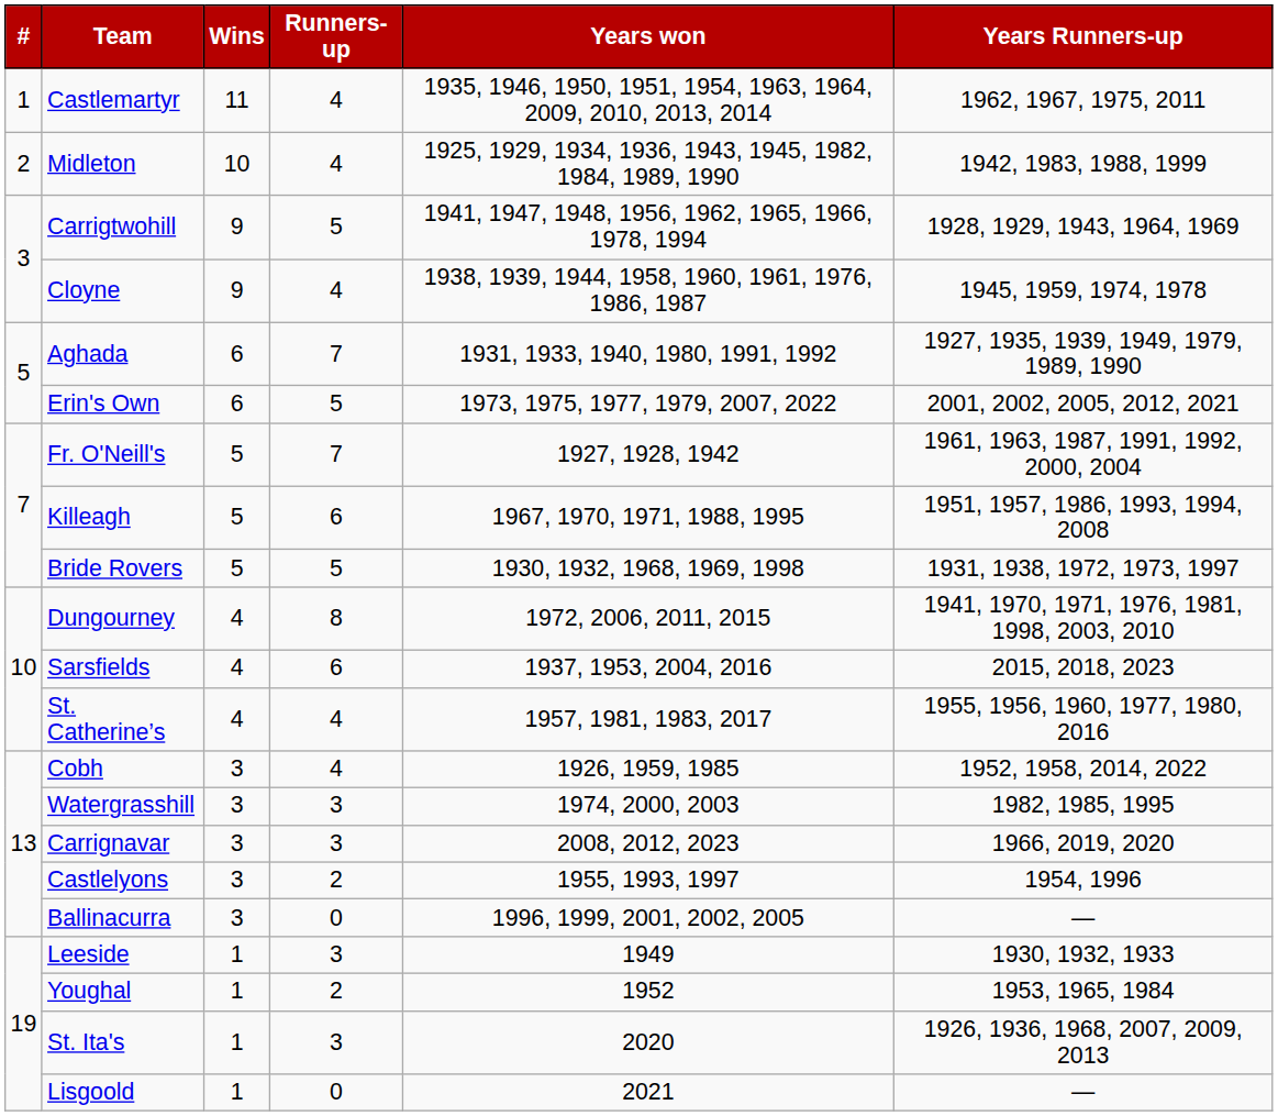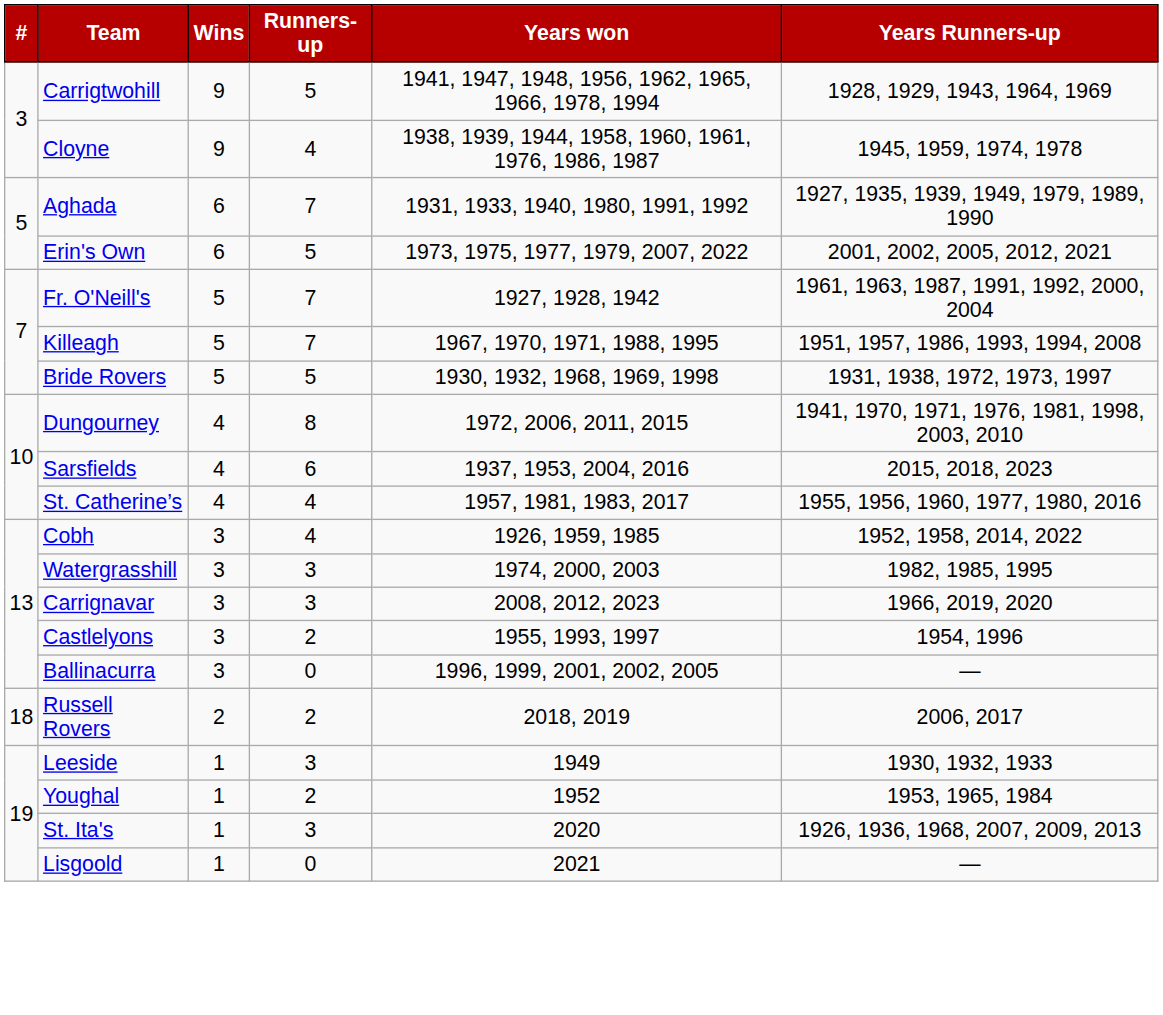- row: 1 | Castlemartyr | 11 | 4 | 1935, 1946, 1950, 1951, 1954, 1963, 1964, 2009, 2010, 2013, 2014 | 1962, 1967, 1975, 2011
- row: 2 | Midleton | 10 | 4 | 1925, 1929, 1934, 1936, 1943, 1945, 1982, 1984, 1989, 1990 | 1942, 1983, 1988, 1999
Killeagh | Runners-up: 6 -> 7
+ row: 18 | Russell Rovers | 2 | 2 | 2018, 2019 | 2006, 2017
